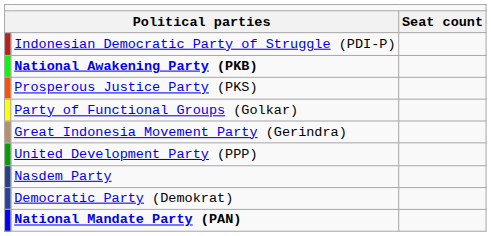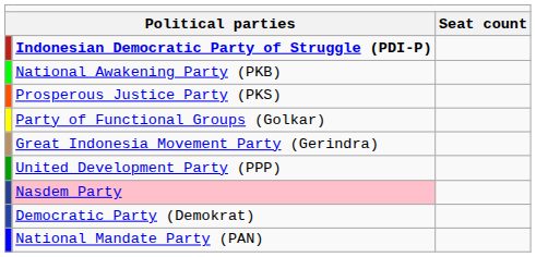Indonesian Democratic Party of Struggle (PDI-P) | column 2: normal -> bold
National Awakening Party (PKB) | column 2: bold -> normal
Nasdem Party | column 2: no background -> pink background
National Mandate Party (PAN) | column 2: bold -> normal
